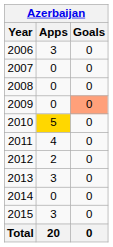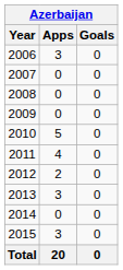2009 | Goals: lightsalmon background -> no background
2010 | Apps: gold background -> no background
